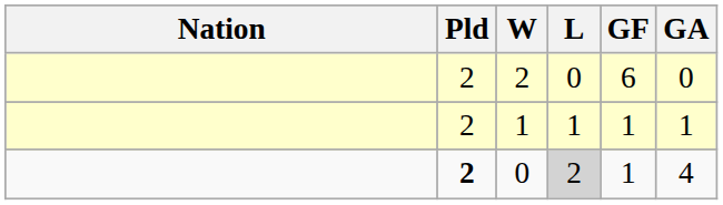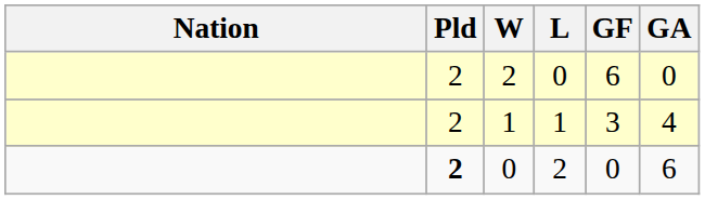row 3 | GF: 1 -> 3
row 3 | GA: 1 -> 4
row 4 | L: lightgrey background -> no background
row 4 | GF: 1 -> 0
row 4 | GA: 4 -> 6
